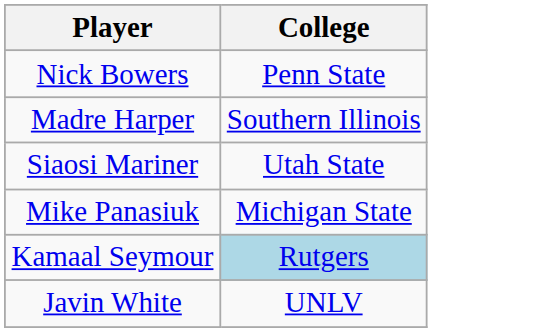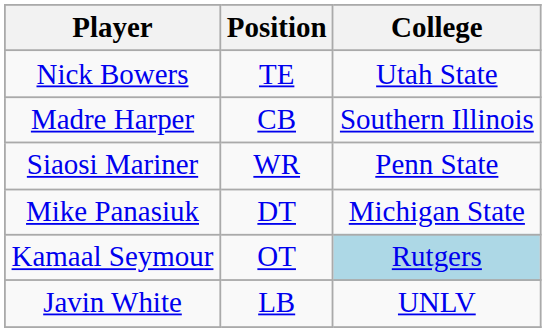+ column: Position | TE | CB | WR | DT | OT | LB
Nick Bowers | College: Penn State -> Utah State
Siaosi Mariner | College: Utah State -> Penn State
